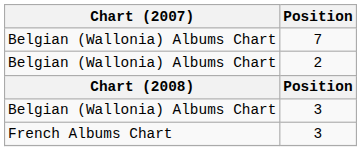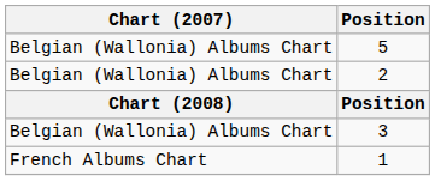row 2 | Position: 7 -> 5
row 6 | Position: 3 -> 1
